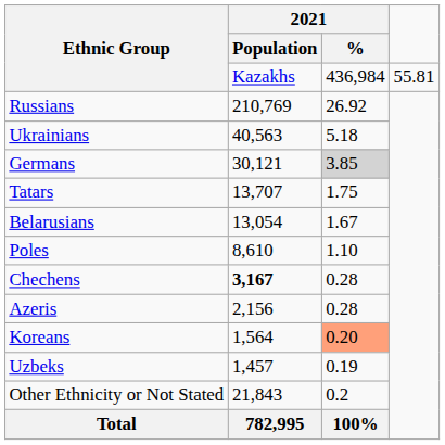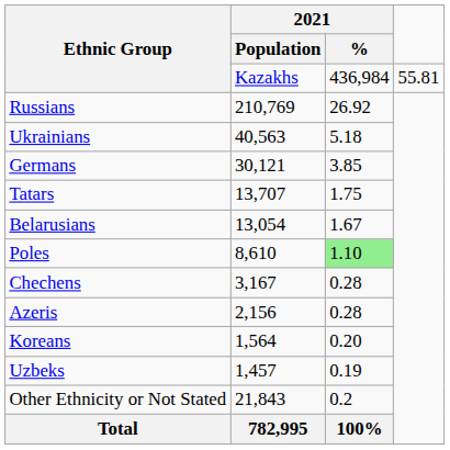Germans | 2021 / %: lightgrey background -> no background
Poles | 2021 / %: no background -> lightgreen background
Chechens | 2021 / Population: bold -> normal
Koreans | 2021 / %: lightsalmon background -> no background
